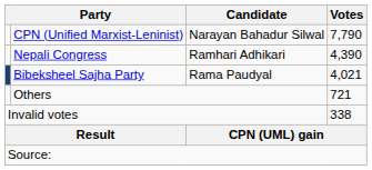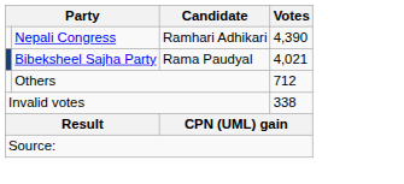- row: CPN (Unified Marxist-Leninist) | Narayan Bahadur Silwal | 7,790
Others | Votes: 721 -> 712
